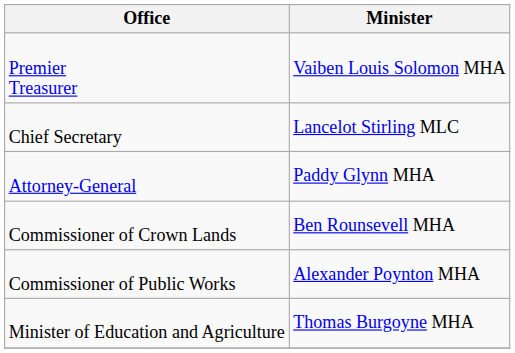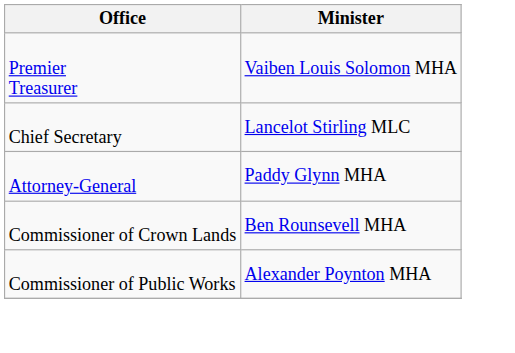- row: Minister of Education and Agriculture | Thomas Burgoyne MHA
